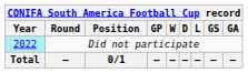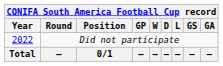Did not participate | Year: paleturquoise background -> no background
